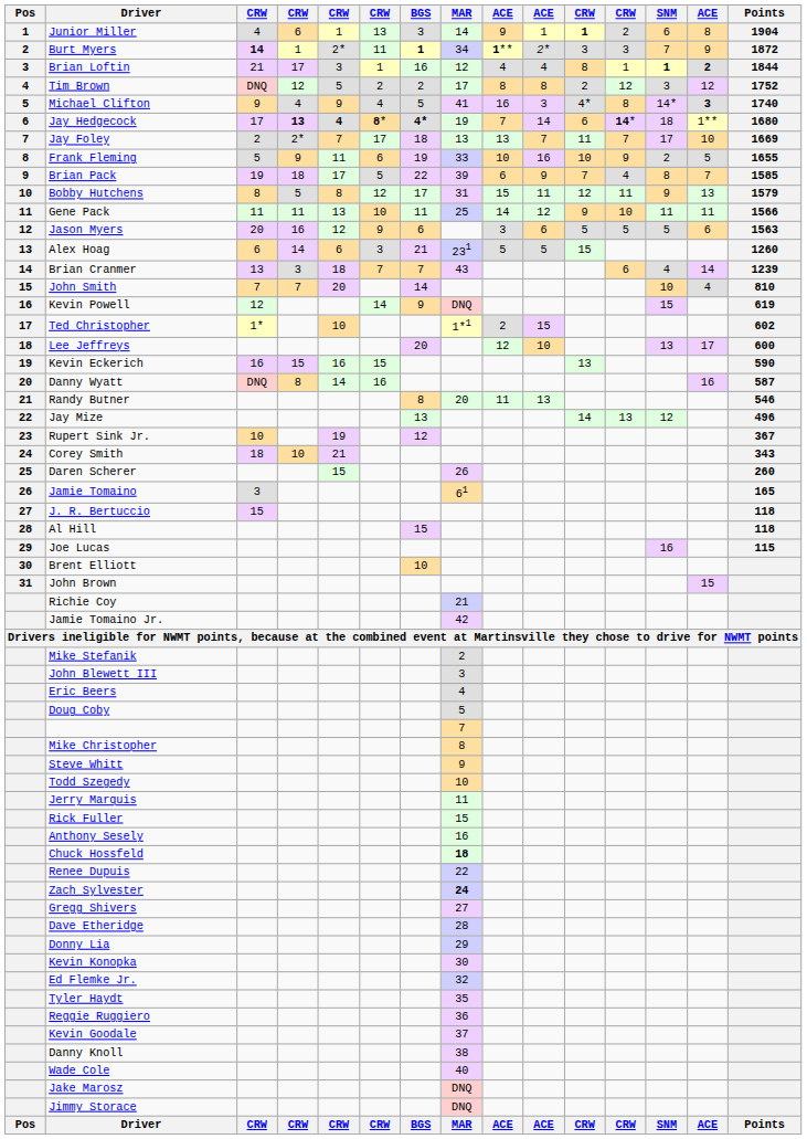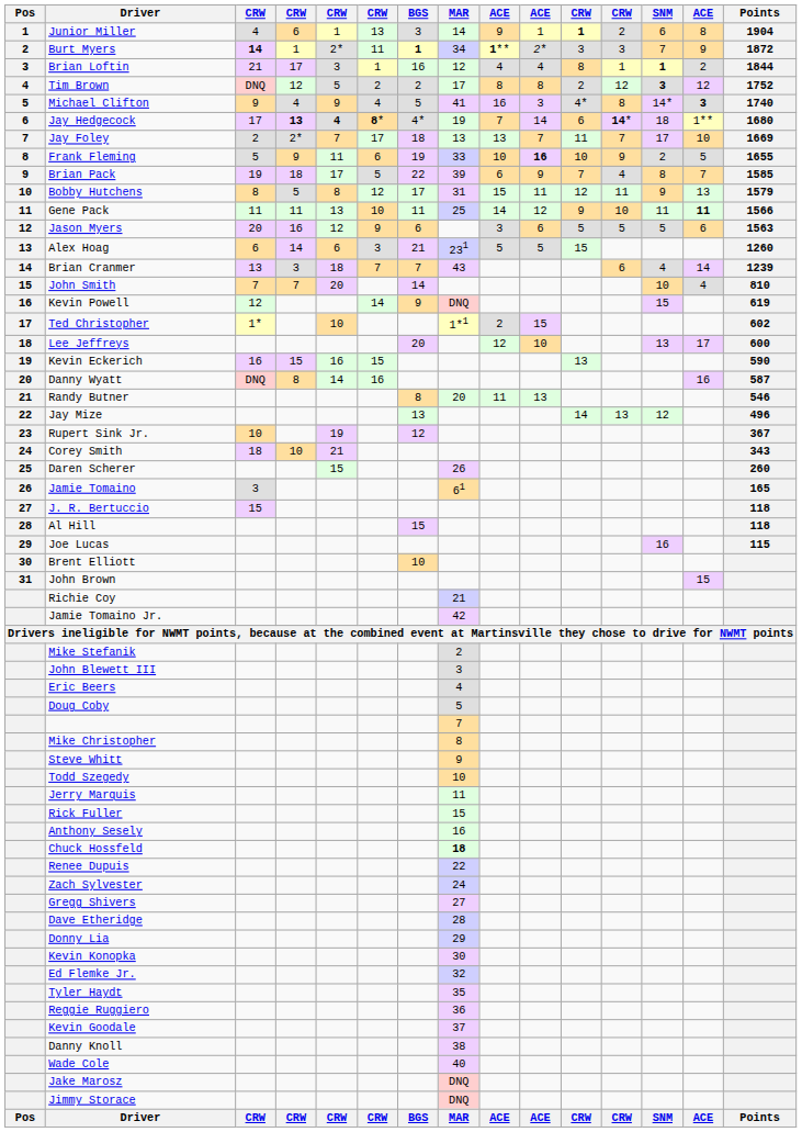Brian Loftin | column 14: bold -> normal
Tim Brown | SNM: normal -> bold
Jay Hedgecock | BGS: bold -> normal
Frank Fleming | column 10: normal -> bold
Gene Pack | column 14: normal -> bold
Zach Sylvester | MAR: bold -> normal
